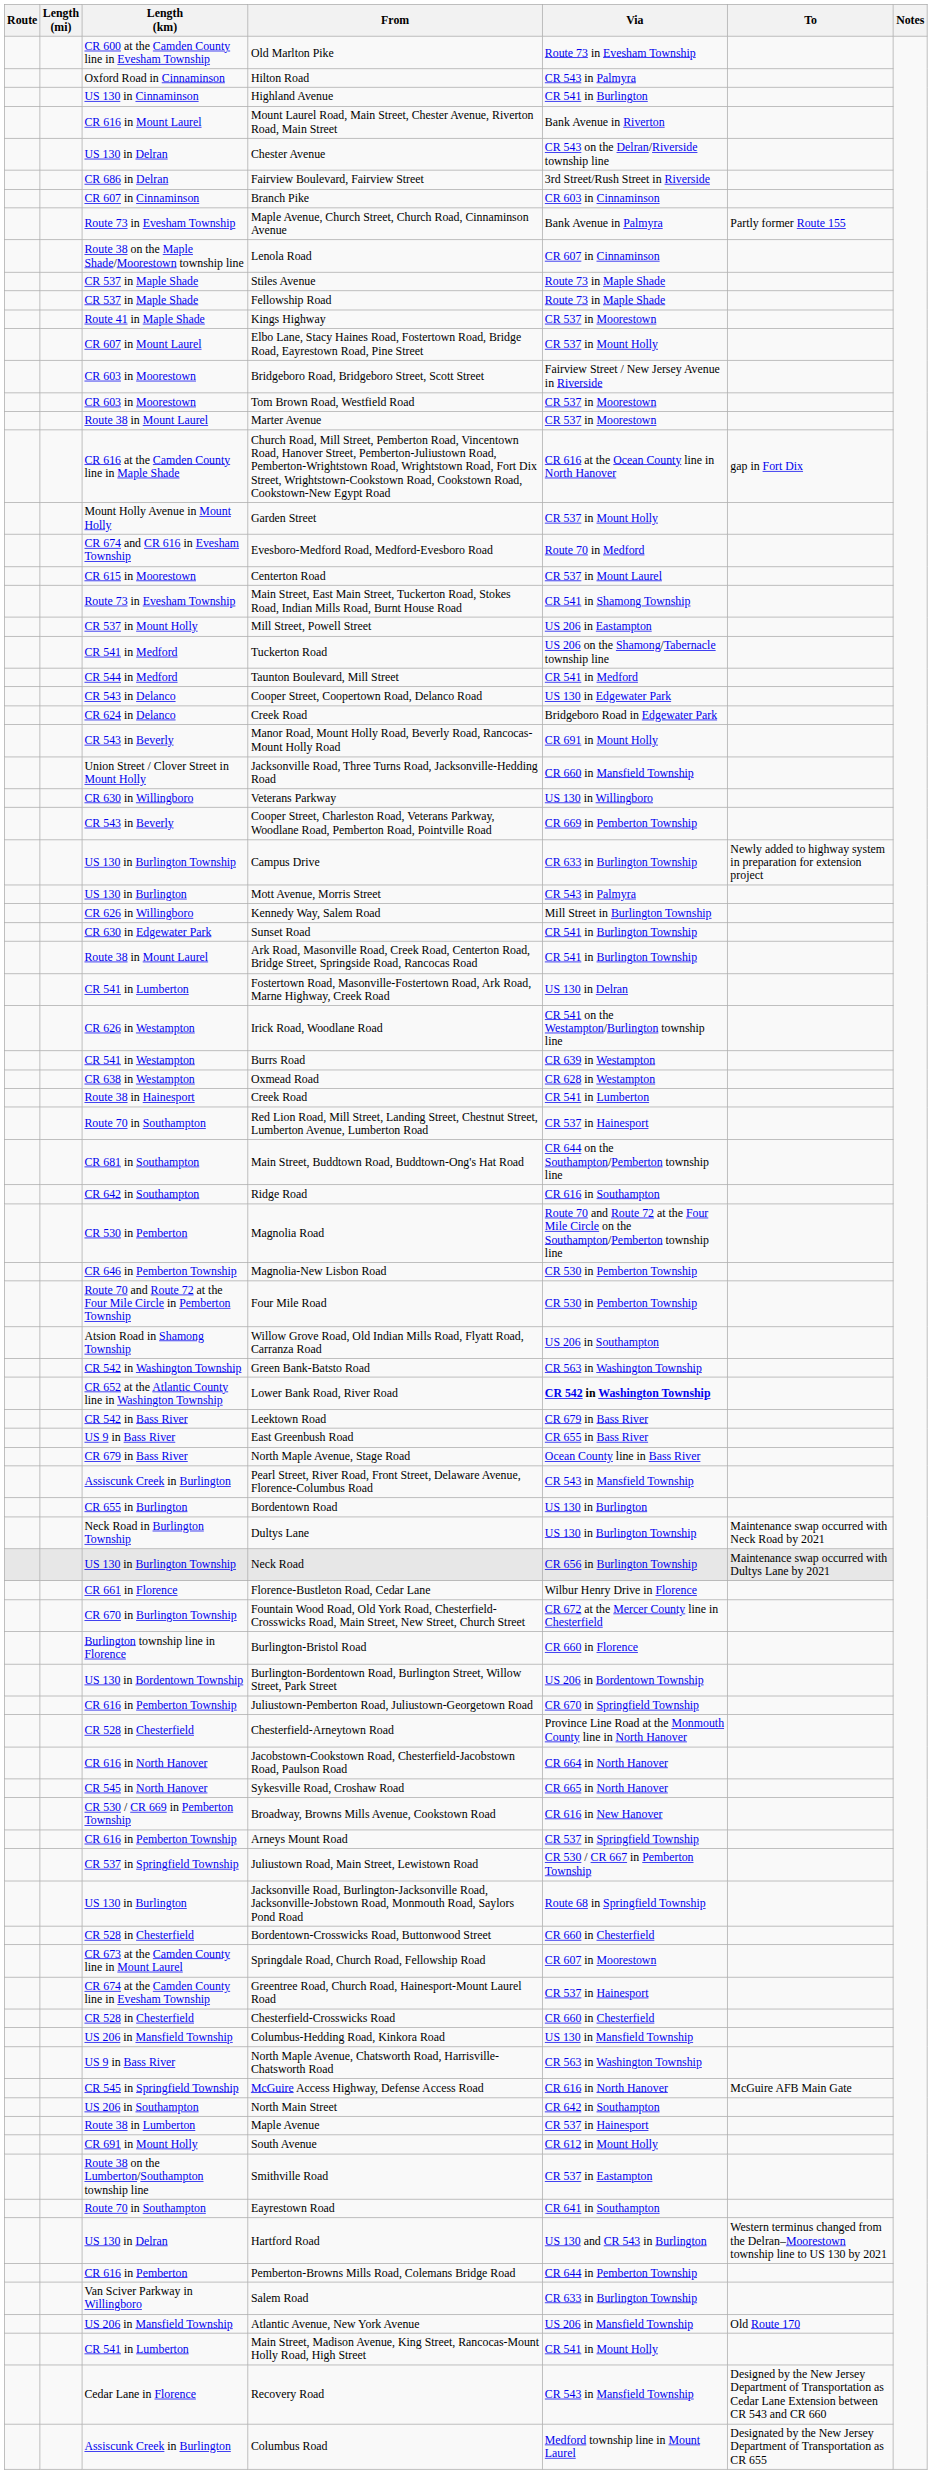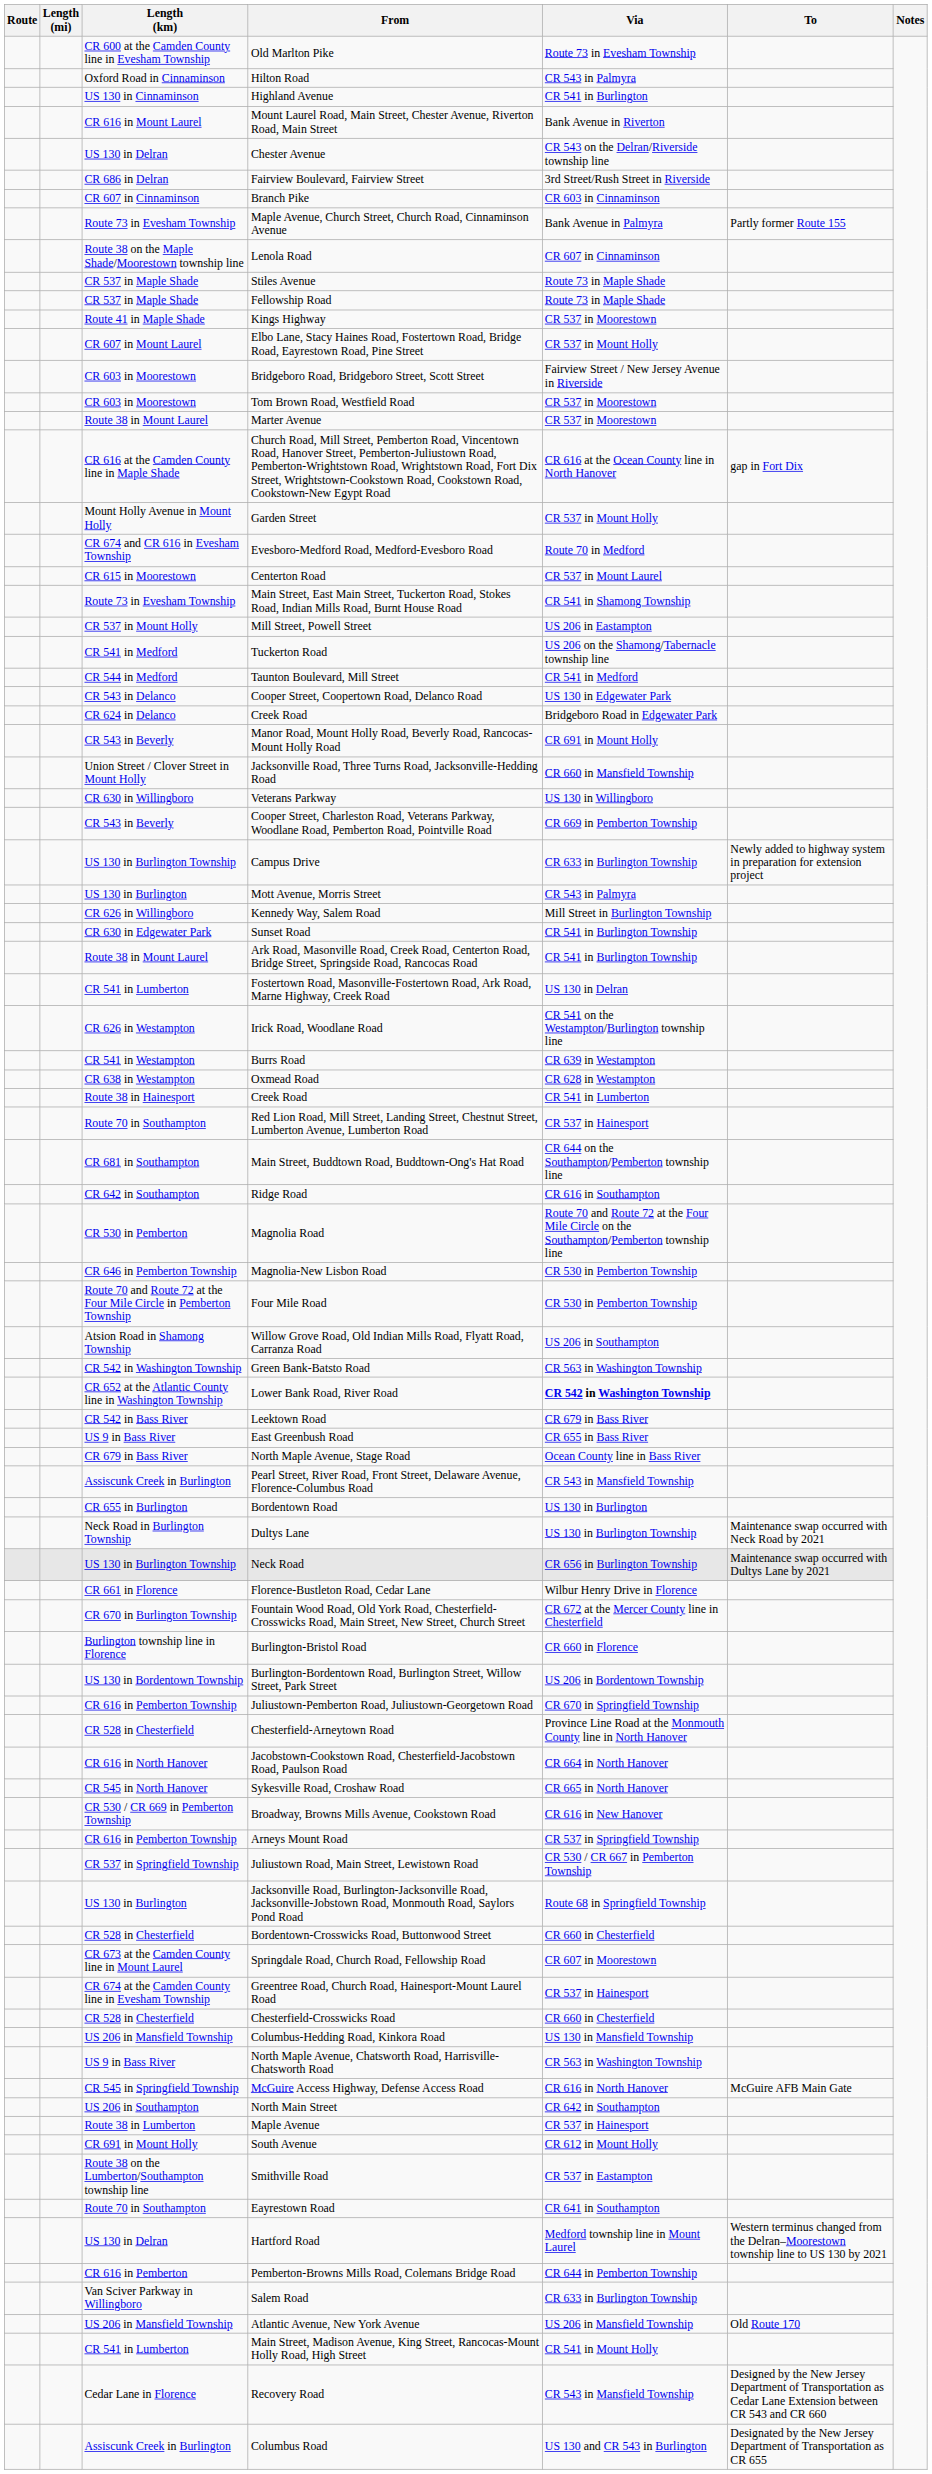Hartford Road | Via: US 130 and CR 543 in Burlington -> Medford township line in Mount Laurel
Columbus Road | Via: Medford township line in Mount Laurel -> US 130 and CR 543 in Burlington
